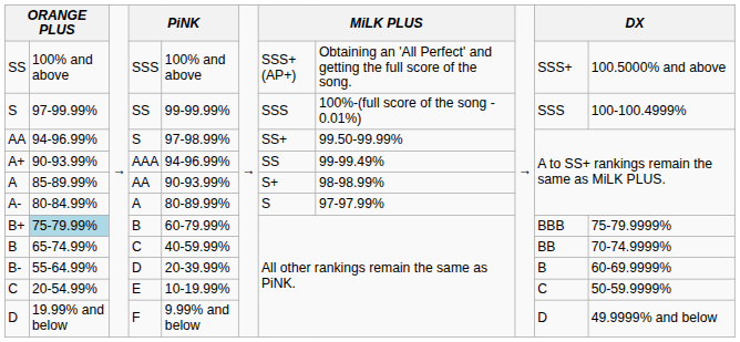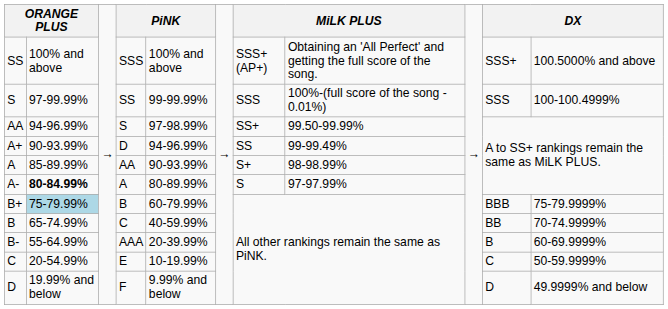A+ | column 4: AAA -> D
A- | column 2: normal -> bold
B- | column 4: D -> AAA
